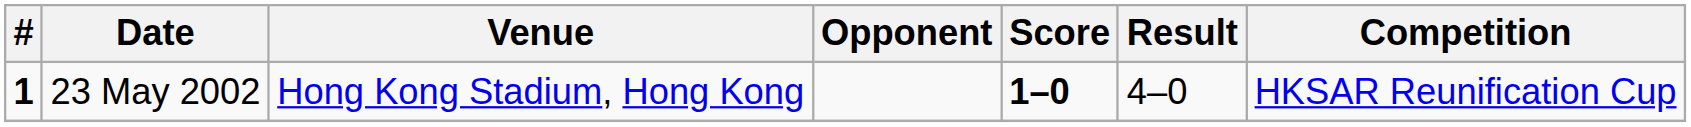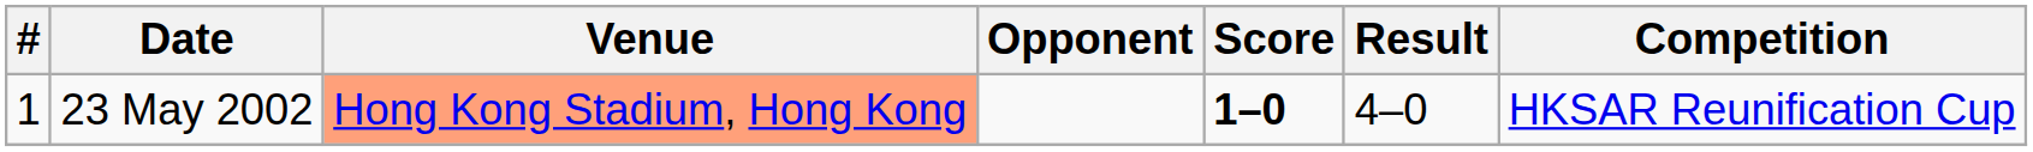23 May 2002 | #: bold -> normal
23 May 2002 | Venue: no background -> lightsalmon background
